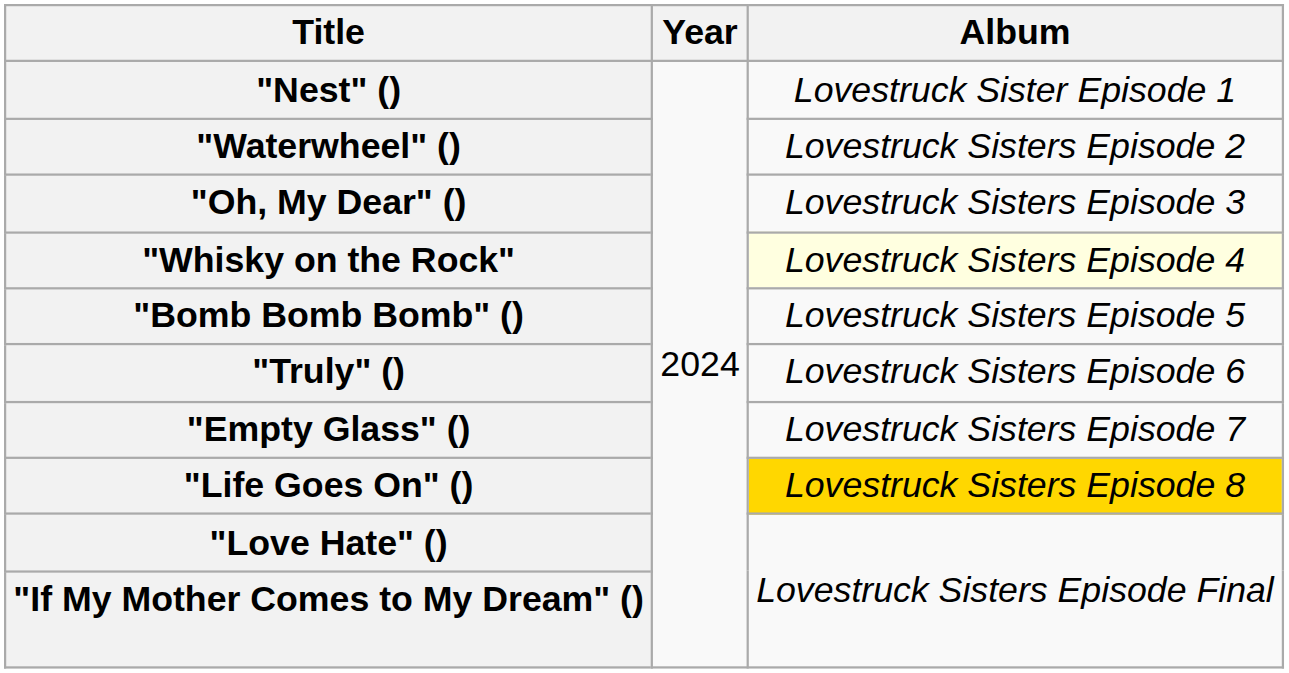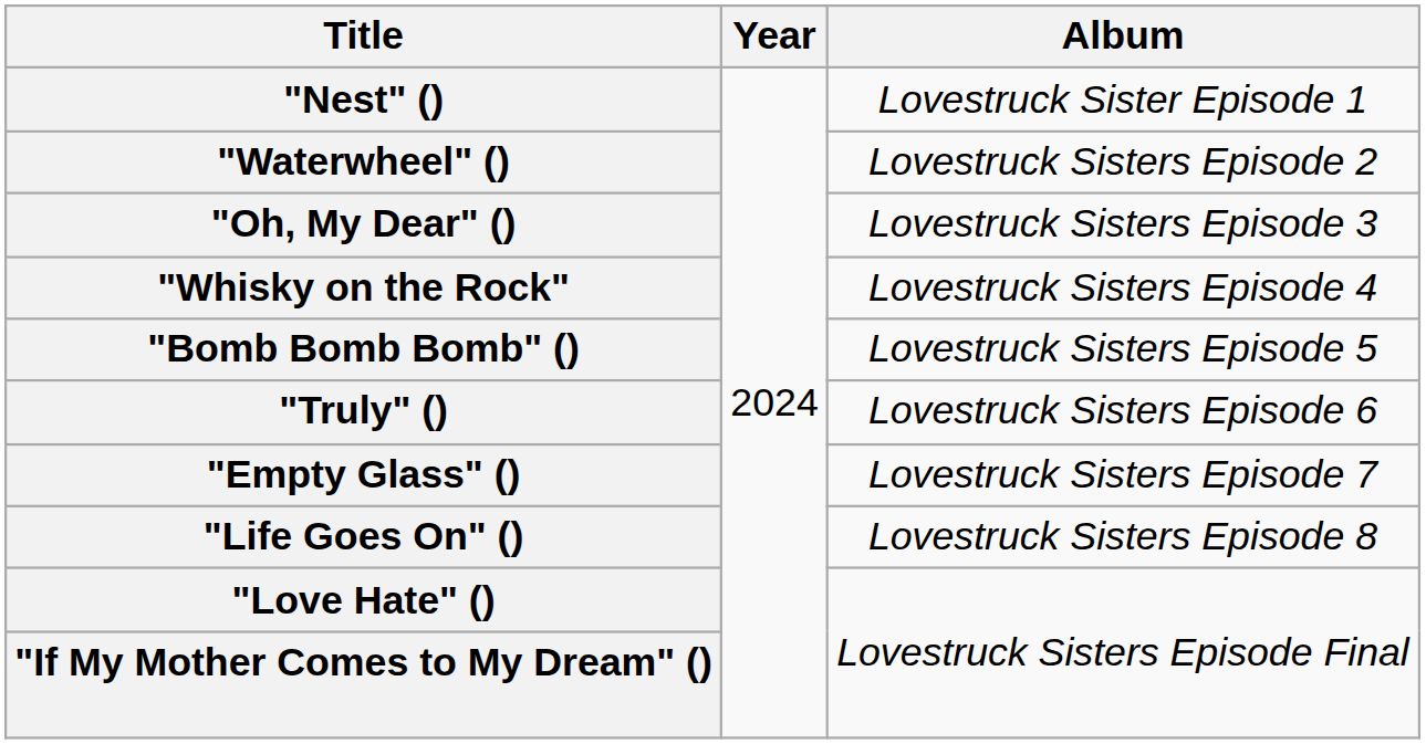"Whisky on the Rock" | Album: lightyellow background -> no background
"Life Goes On" () | Album: gold background -> no background
